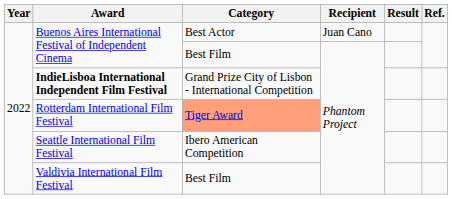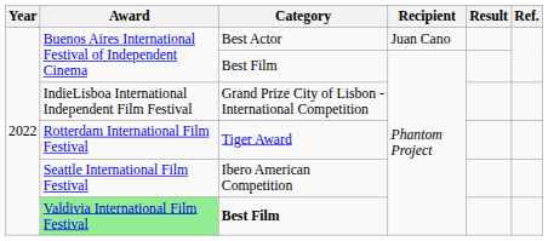IndieLisboa International Independent Film Festival | Award: bold -> normal
Rotterdam International Film Festival | Category: lightsalmon background -> no background
Valdivia International Film Festival | Award: no background -> lightgreen background
Valdivia International Film Festival | Category: normal -> bold
